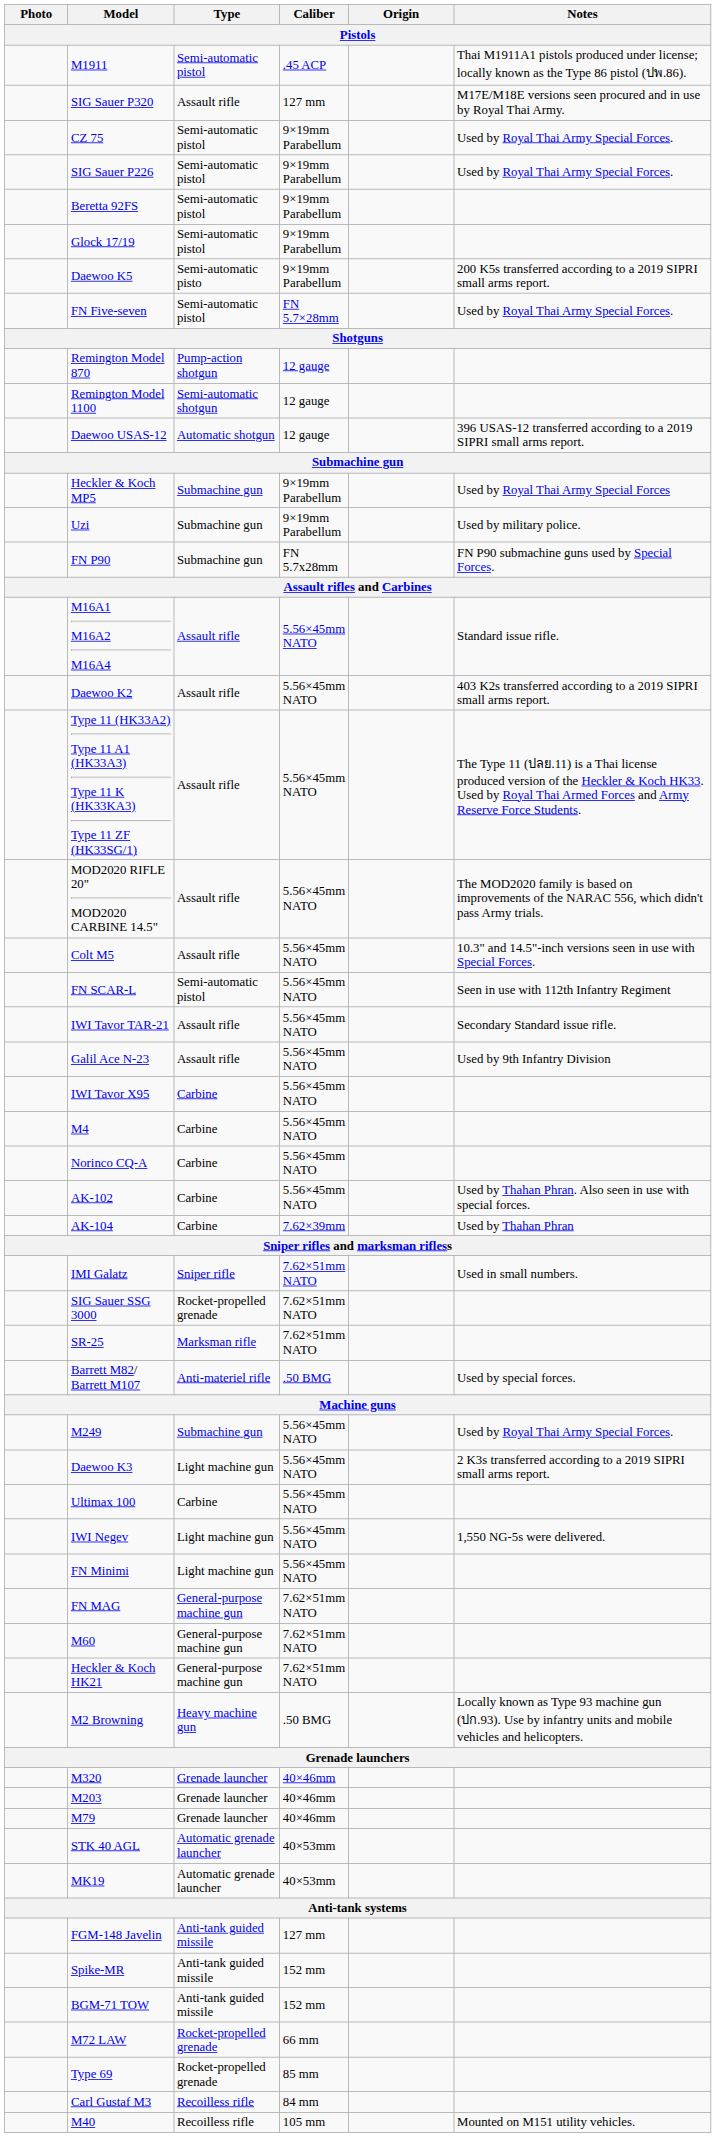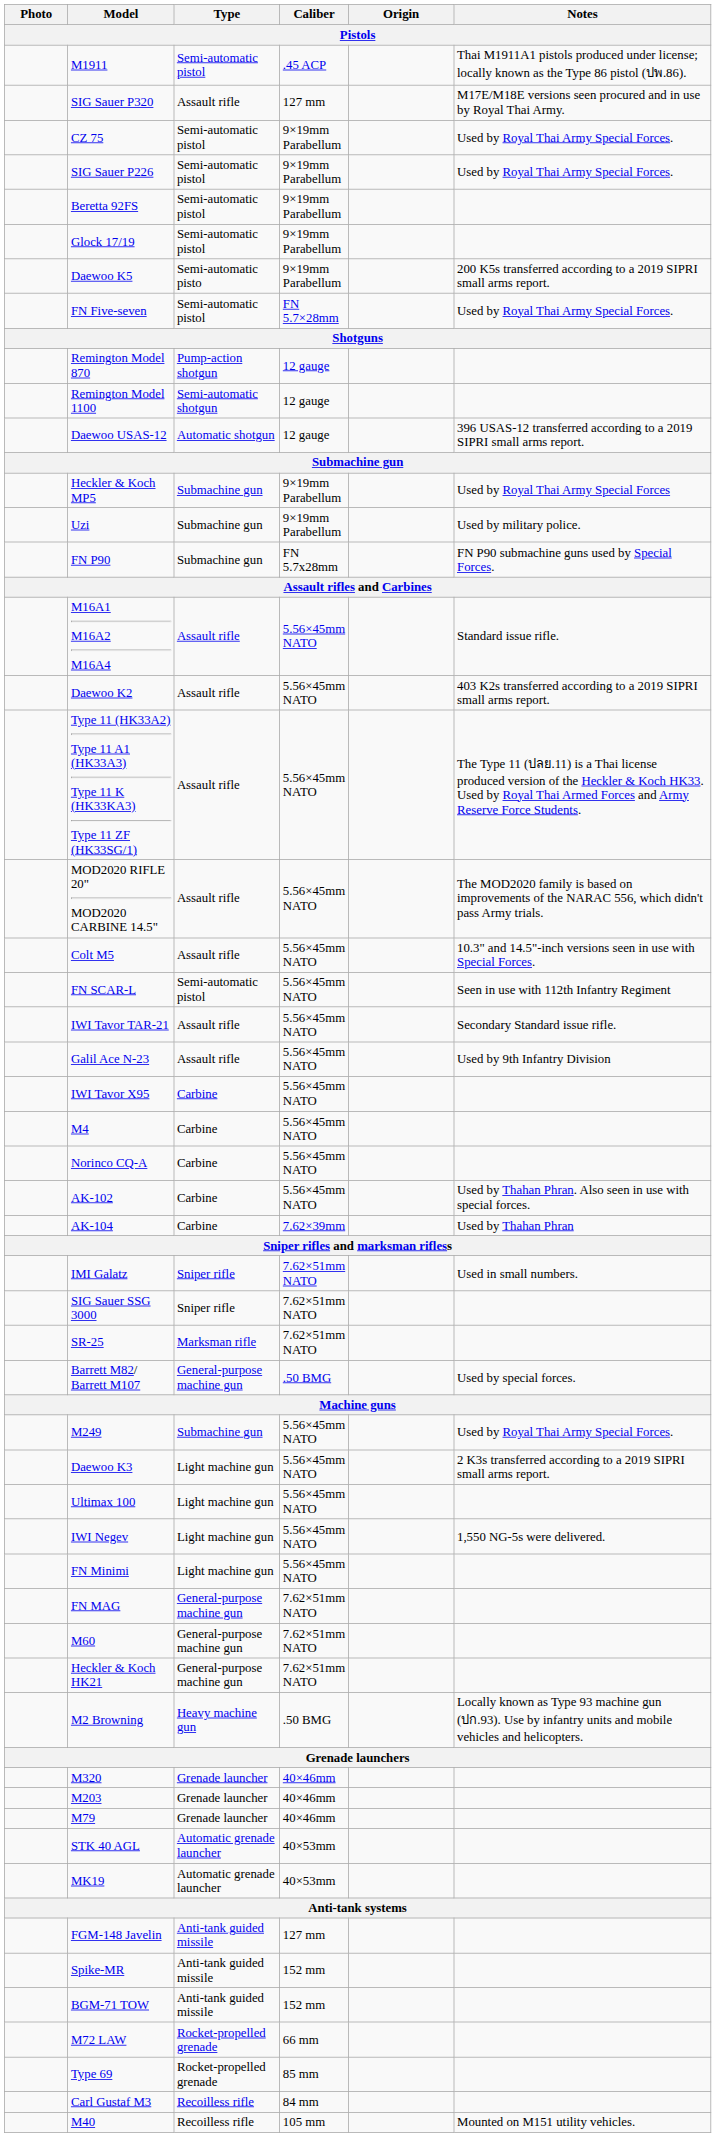SIG Sauer SSG 3000 | Type: Rocket-propelled grenade -> Sniper rifle
Barrett M82/ Barrett M107 | Type: Anti-materiel rifle -> General-purpose machine gun
Ultimax 100 | Type: Carbine -> Light machine gun
